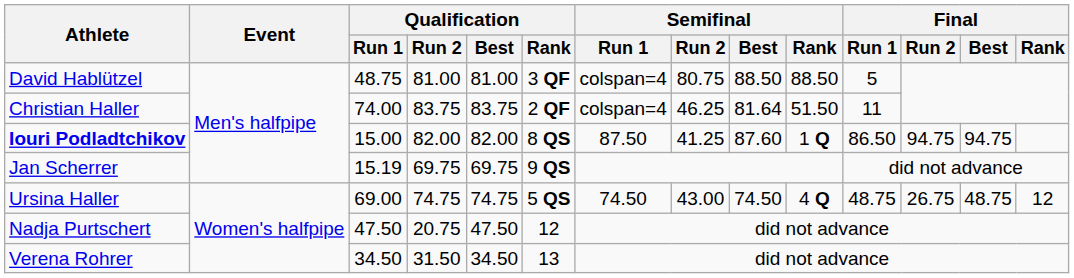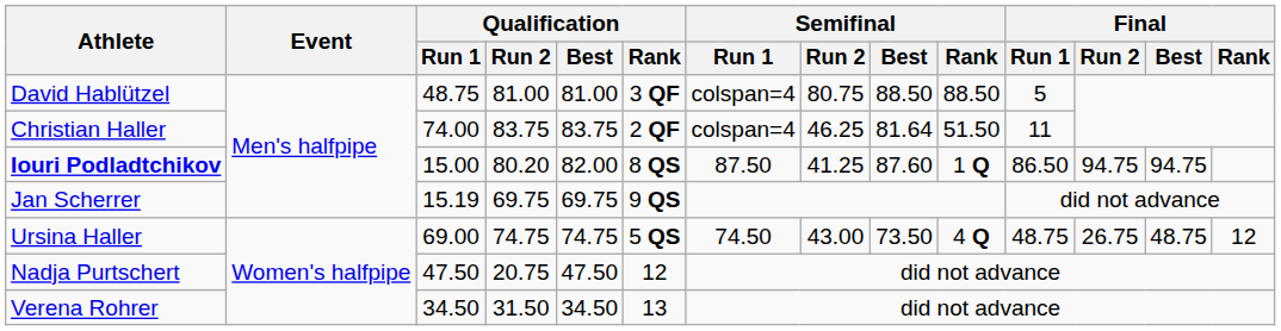Iouri Podladtchikov | Qualification / Run 2: 82.00 -> 80.20
Ursina Haller | Semifinal / Best: 74.50 -> 73.50
